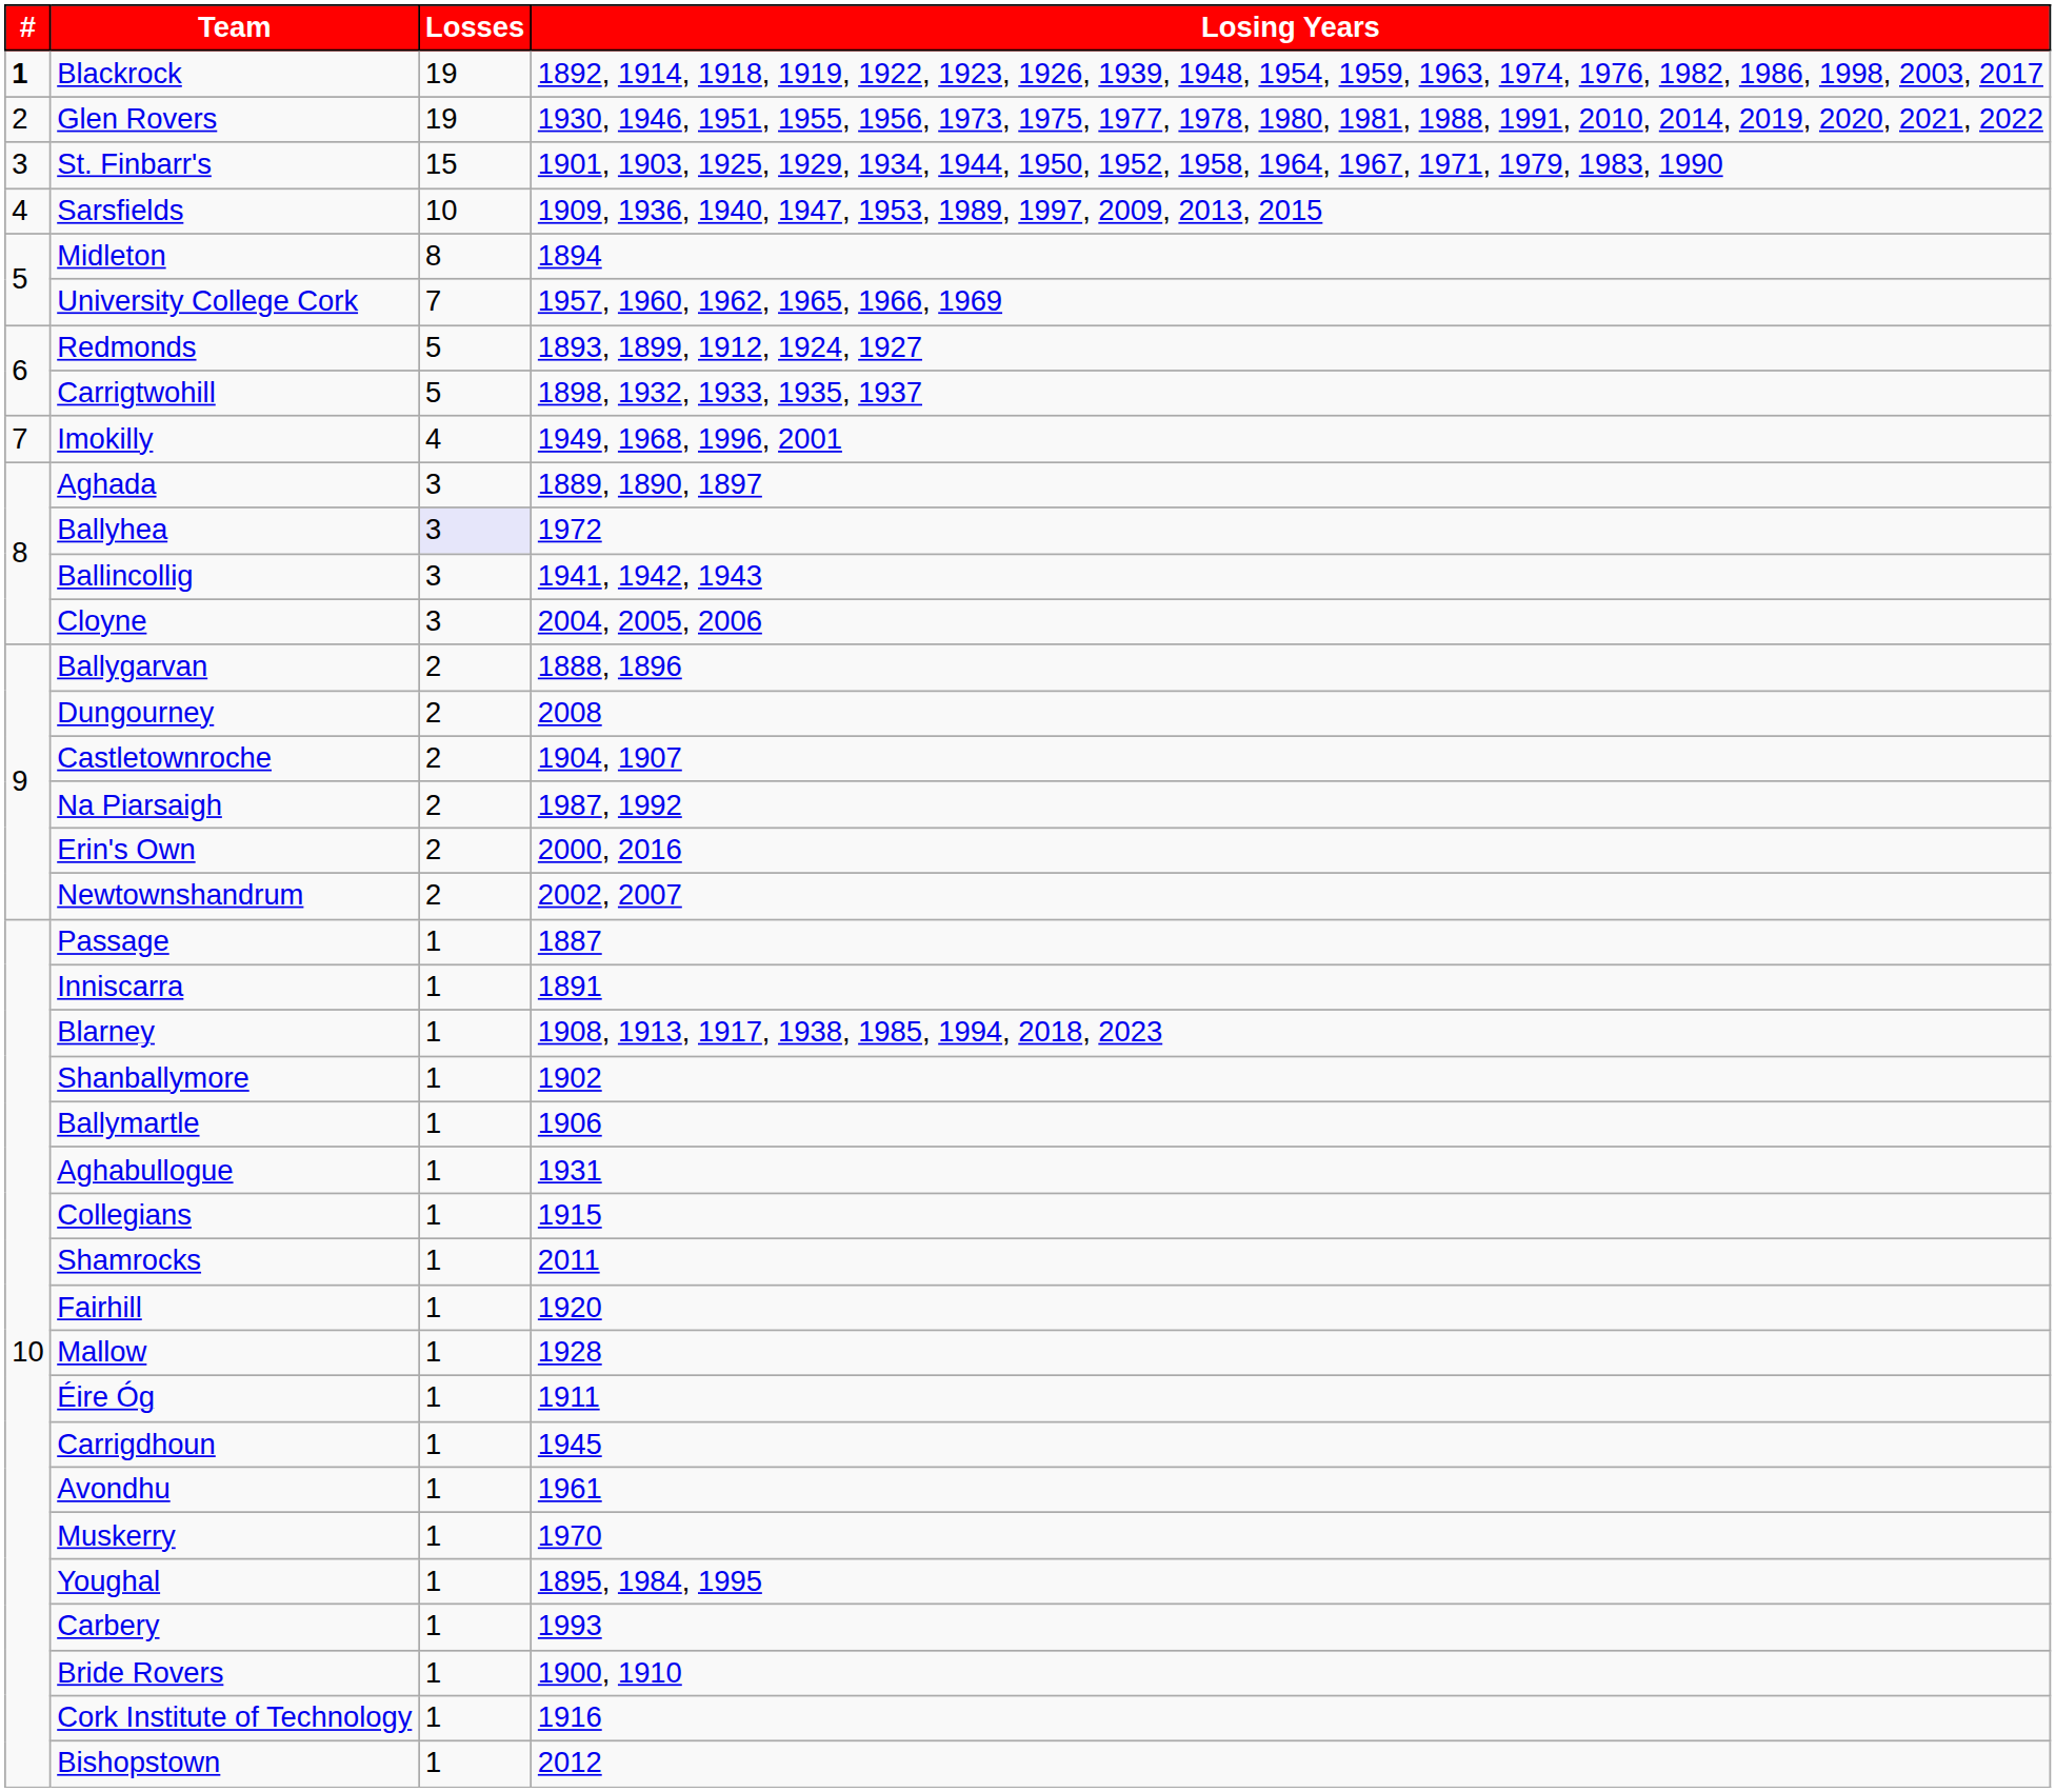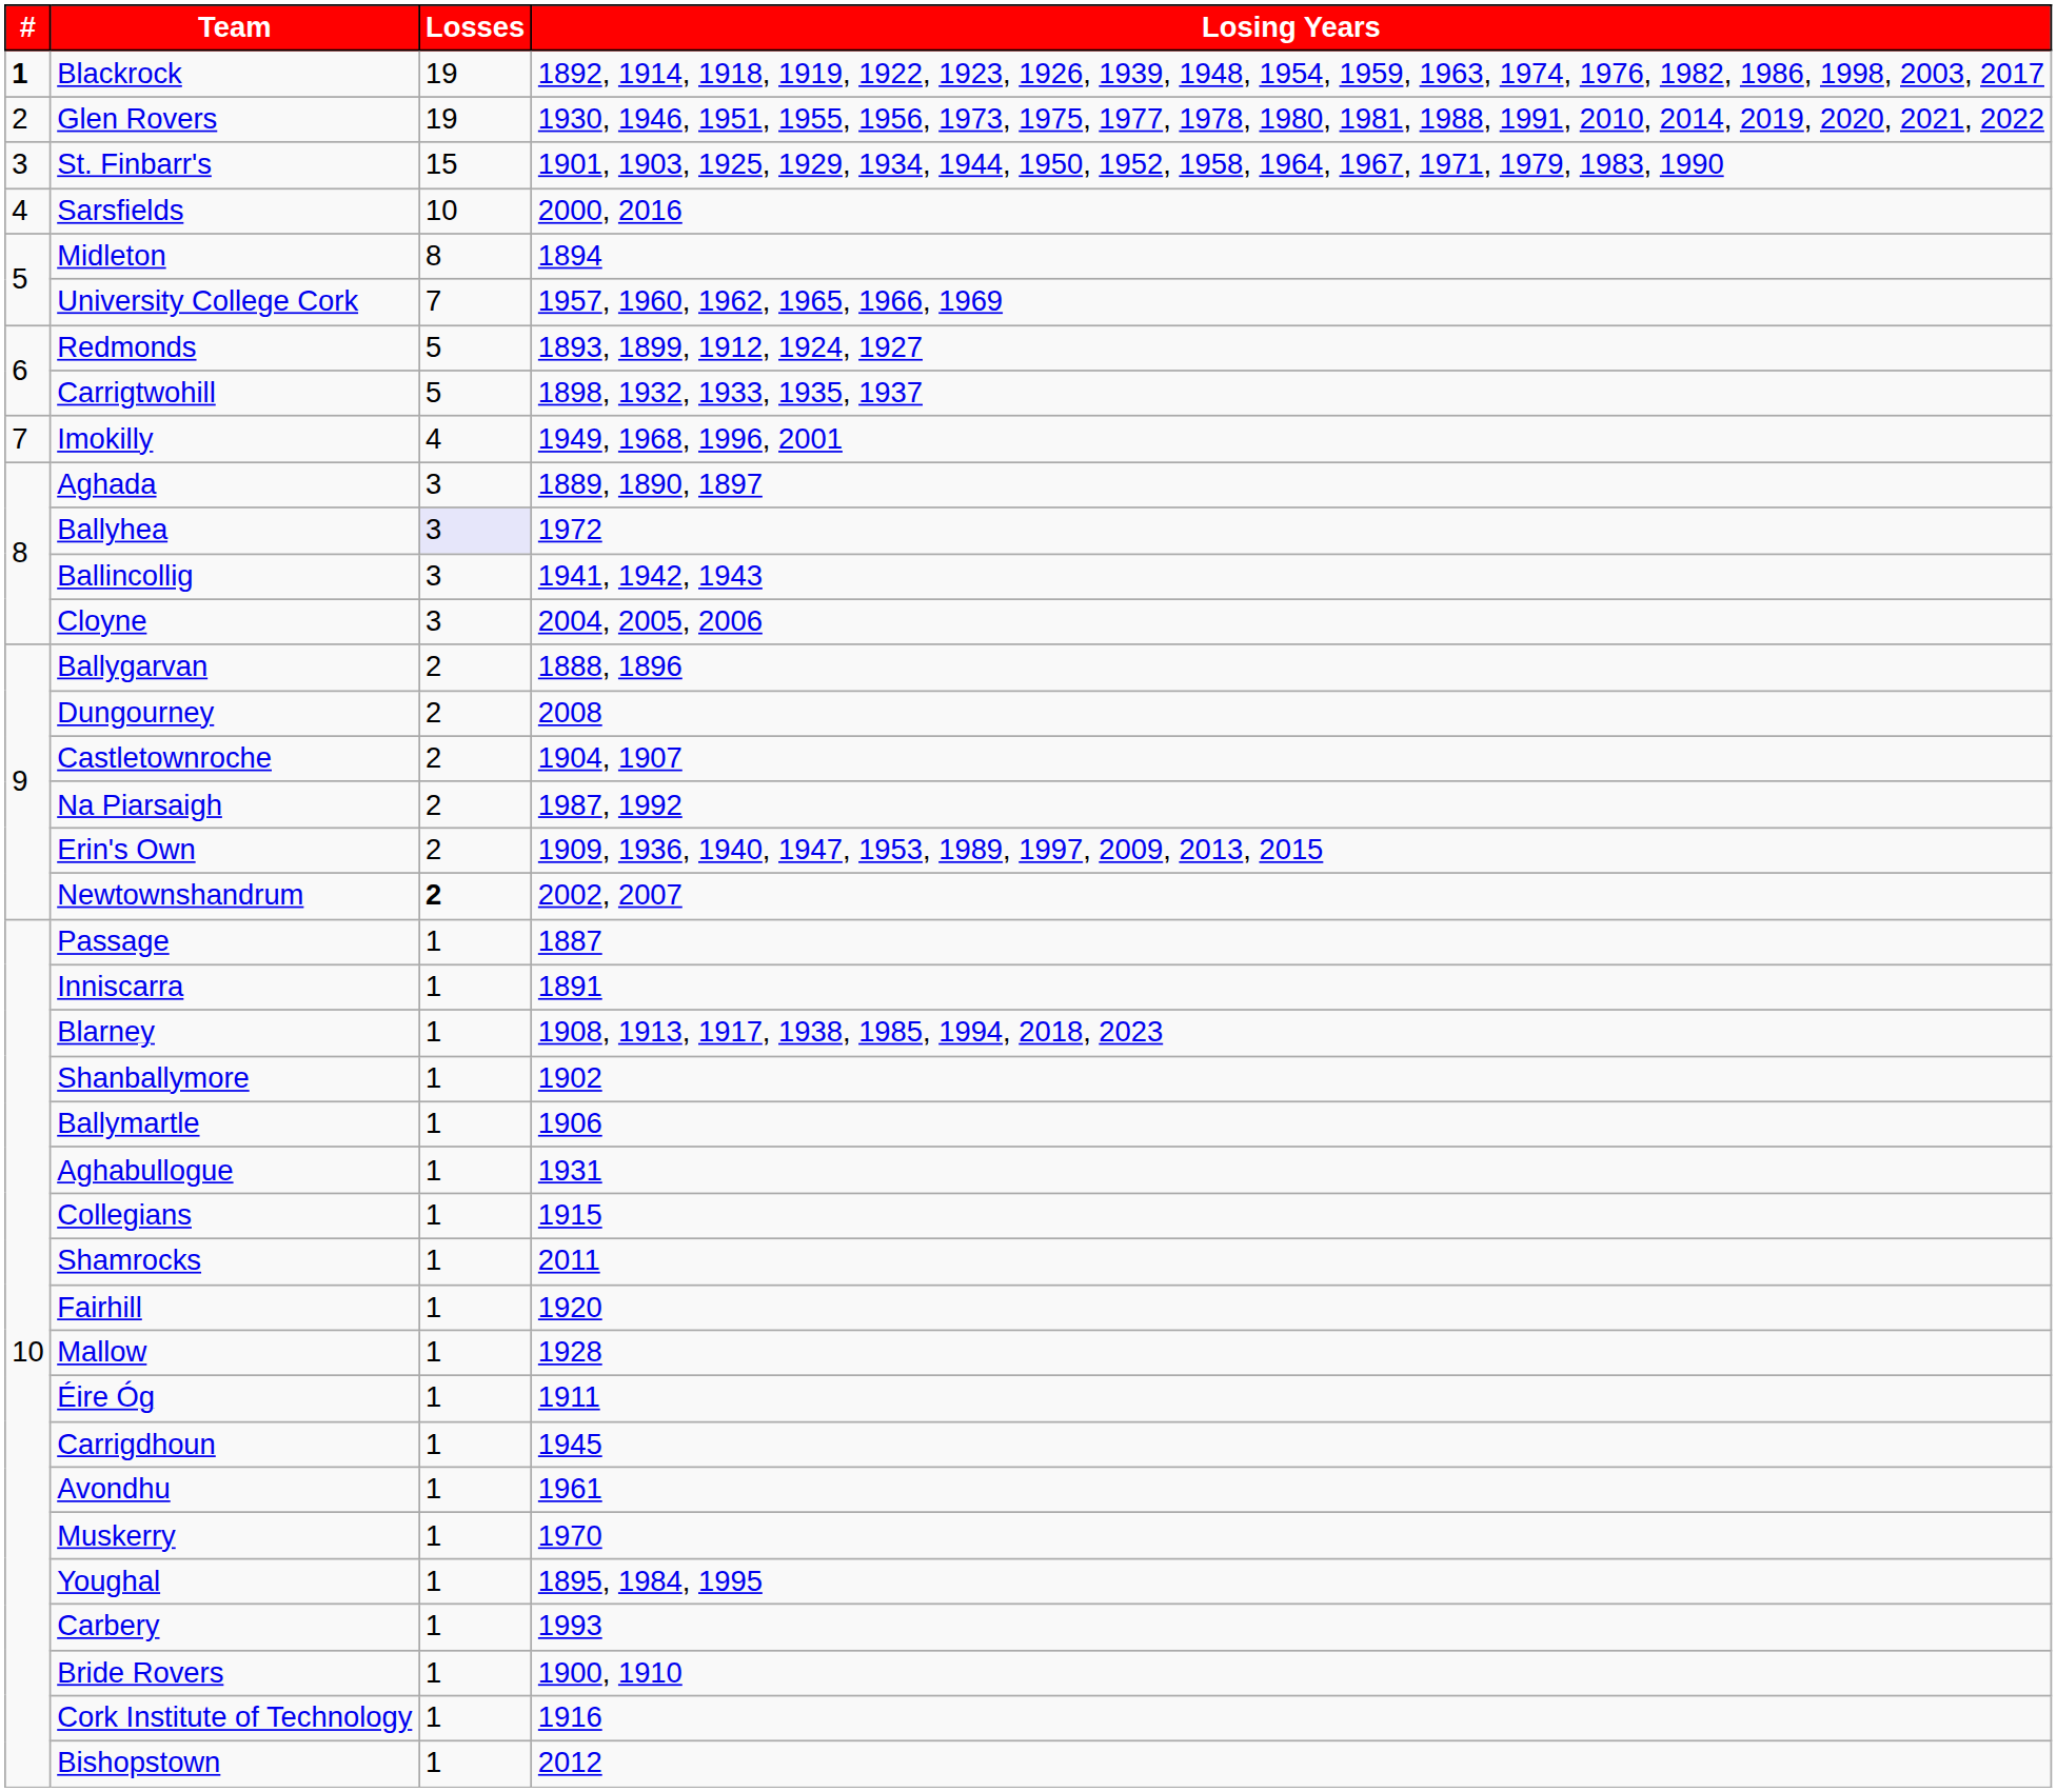Sarsfields | Losing Years: 1909, 1936, 1940, 1947, 1953, 1989, 1997, 2009, 2013, 2015 -> 2000, 2016
Erin's Own | Losing Years: 2000, 2016 -> 1909, 1936, 1940, 1947, 1953, 1989, 1997, 2009, 2013, 2015
Newtownshandrum | Losses: normal -> bold
